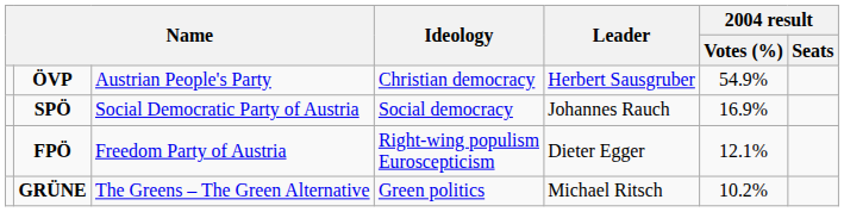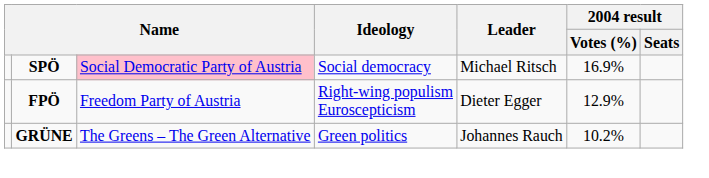- row: ÖVP | Austrian People's Party | Christian democracy | Herbert Sausgruber | 54.9%
SPÖ | column 3: no background -> pink background
SPÖ | Leader: Johannes Rauch -> Michael Ritsch
FPÖ | 2004 result / Votes (%): 12.1% -> 12.9%
GRÜNE | Leader: Michael Ritsch -> Johannes Rauch
